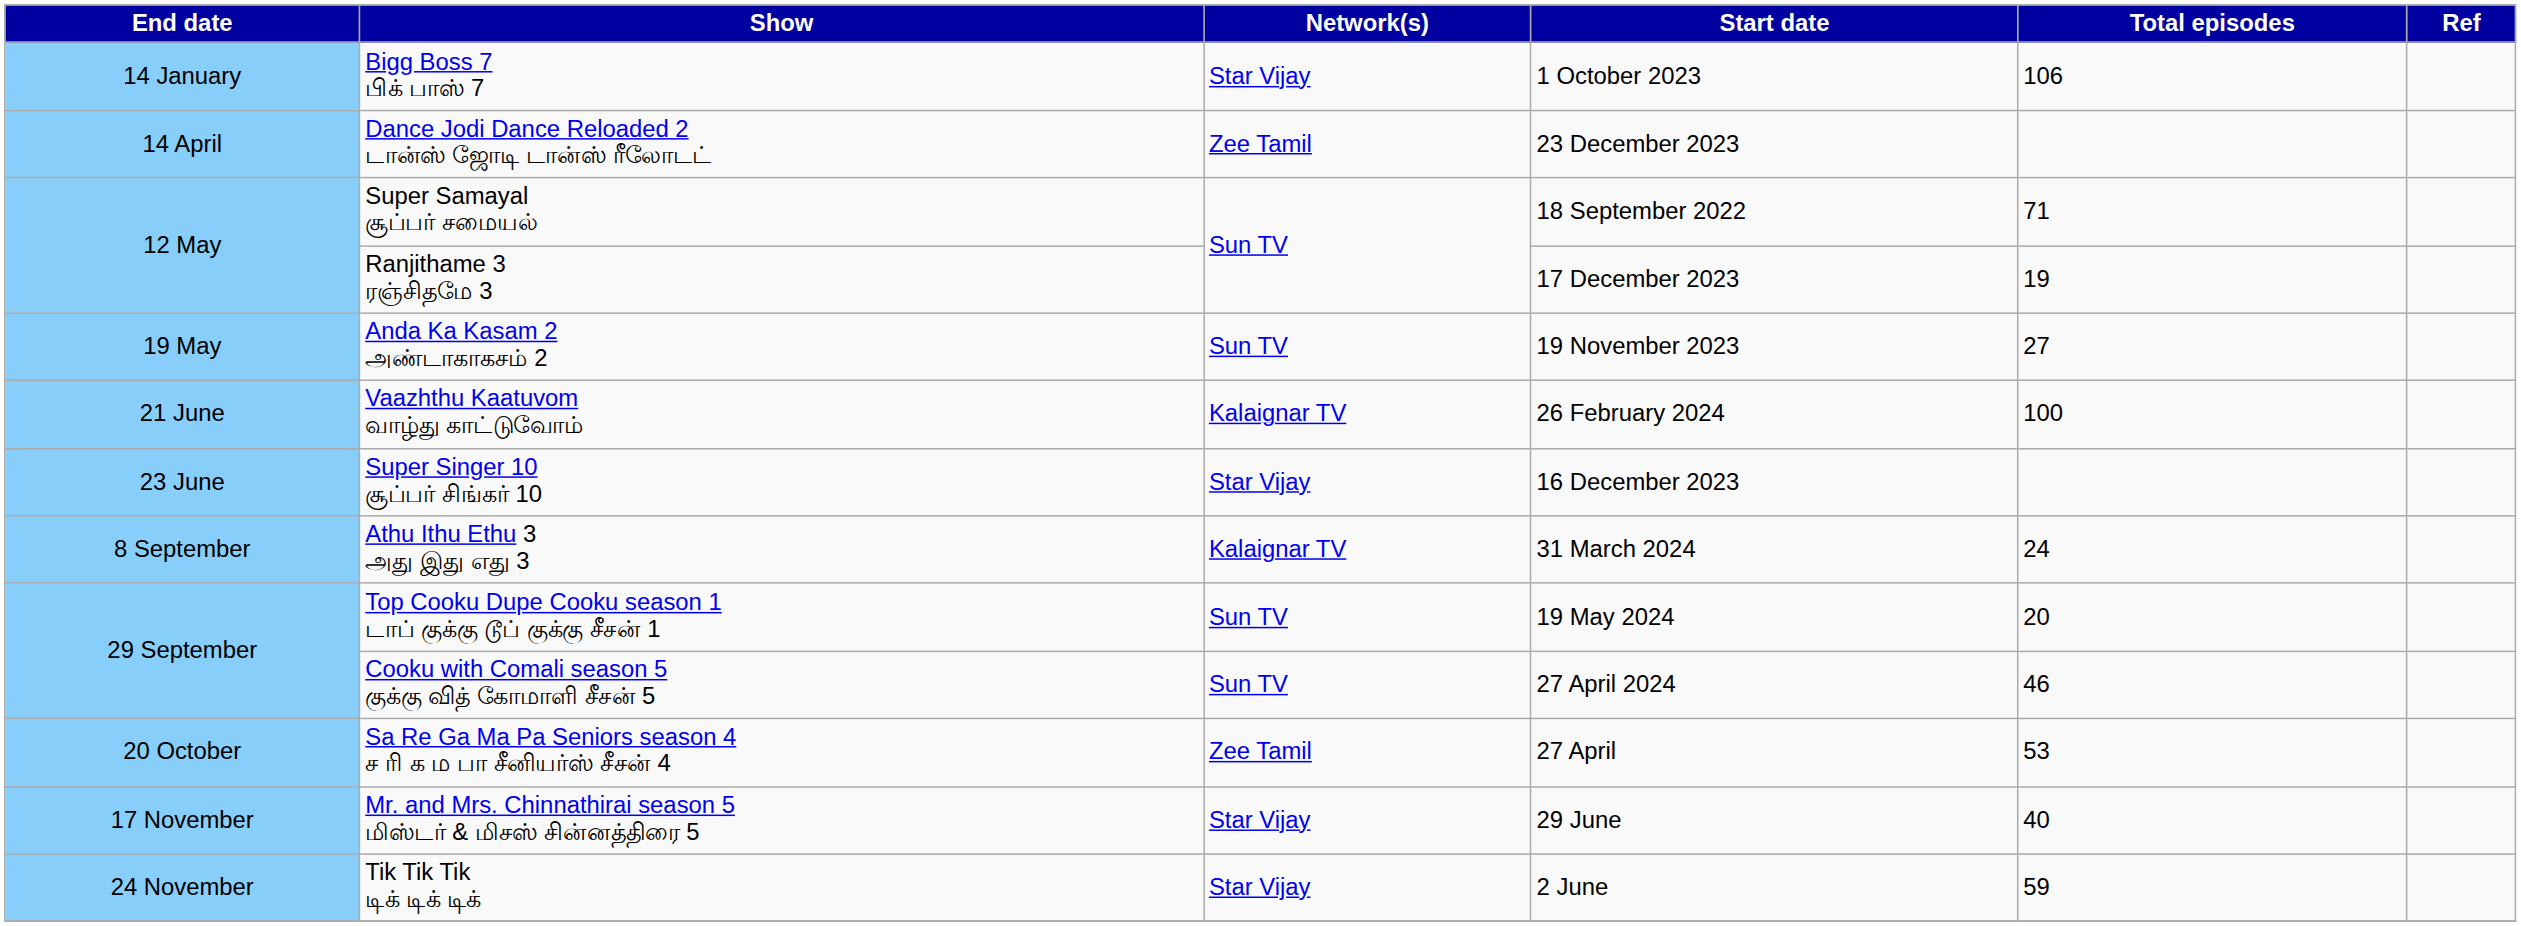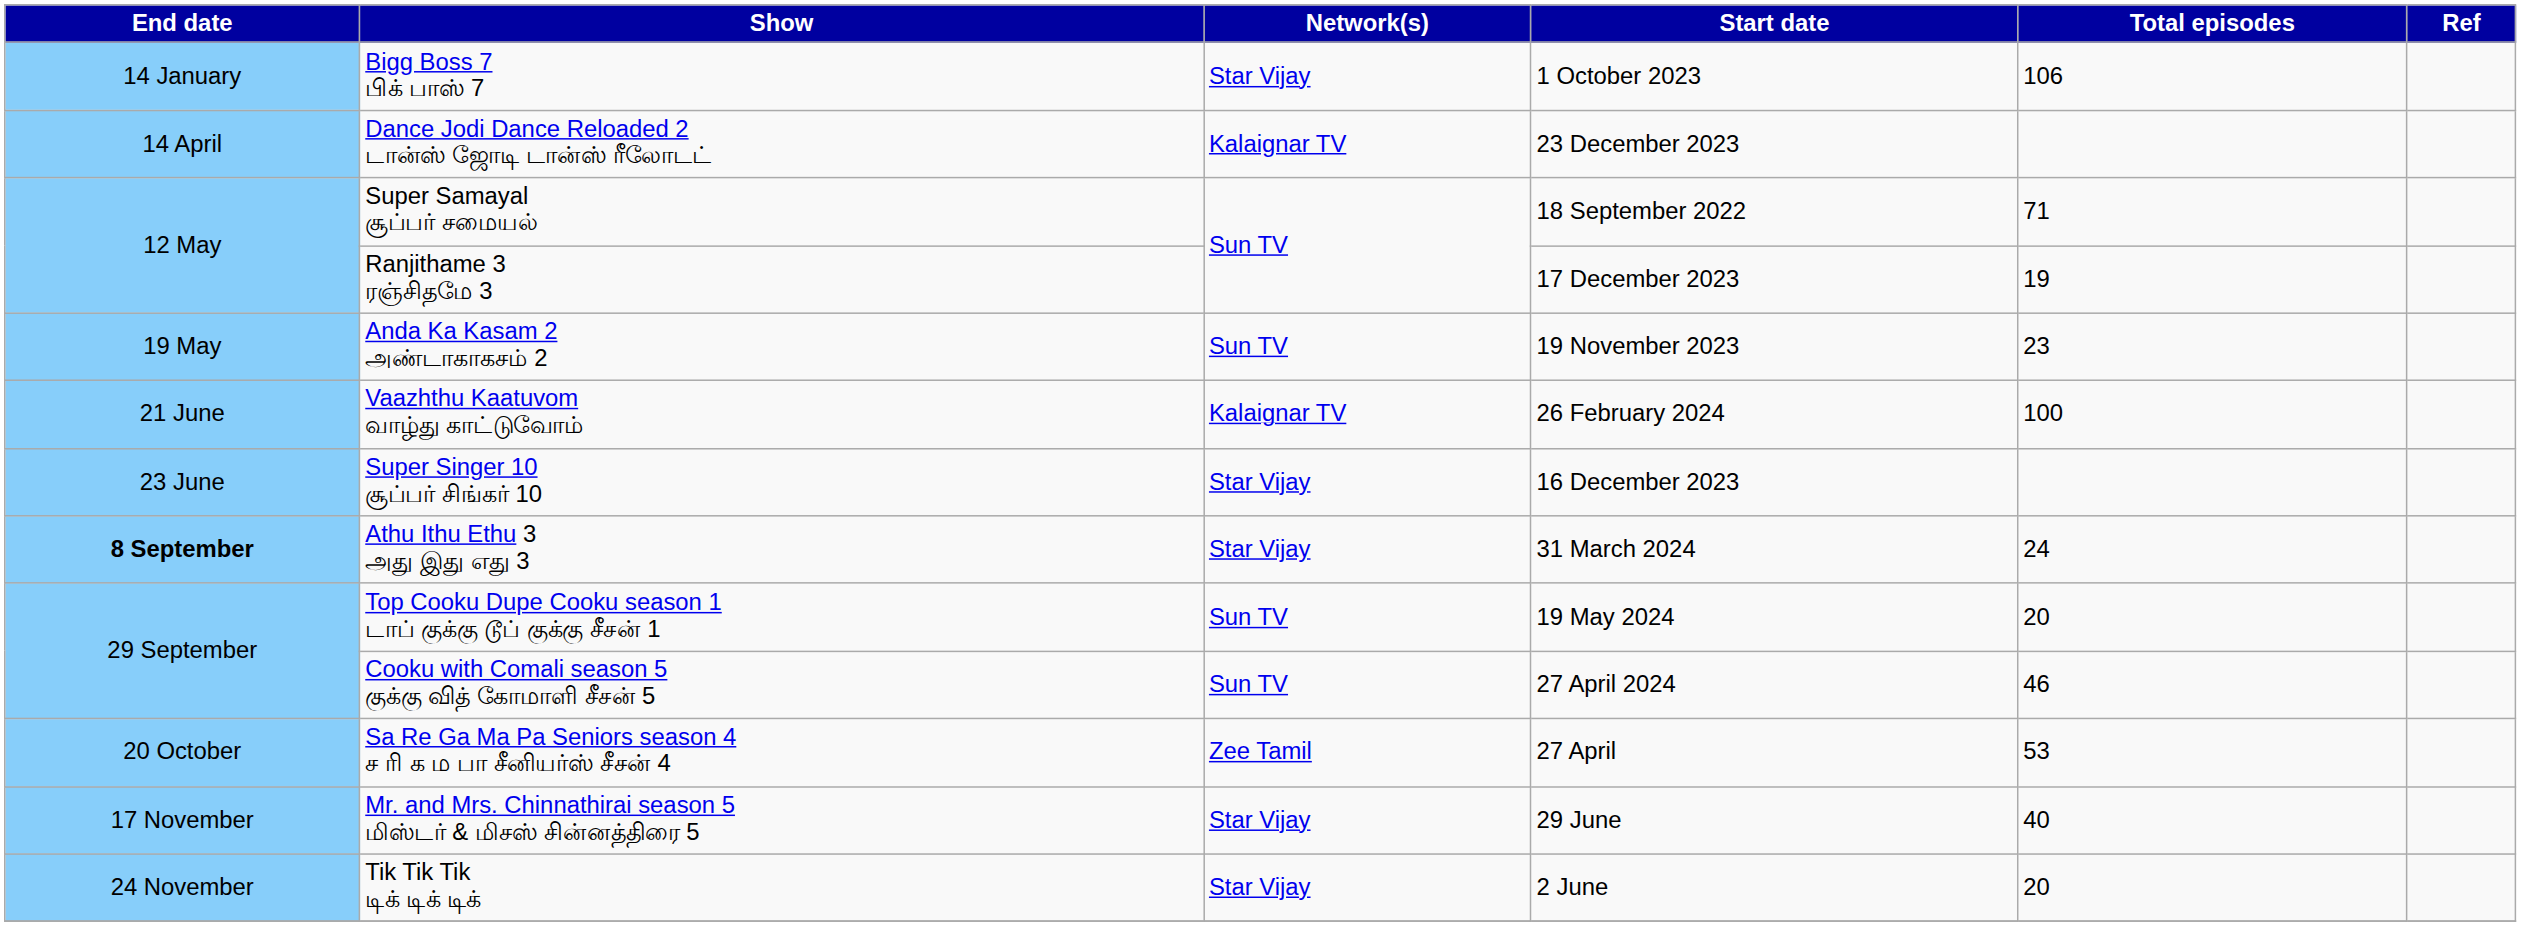Dance Jodi Dance Reloaded 2 டான்ஸ் ஜோடி டான்ஸ் ரீலோடட் | Network(s): Zee Tamil -> Kalaignar TV
Anda Ka Kasam 2 அண்டாகாகசம் 2 | Total episodes: 27 -> 23
Athu Ithu Ethu 3 அது இது எது 3 | End date: normal -> bold
Athu Ithu Ethu 3 அது இது எது 3 | Network(s): Kalaignar TV -> Star Vijay
Tik Tik Tik டிக் டிக் டிக் | Total episodes: 59 -> 20
